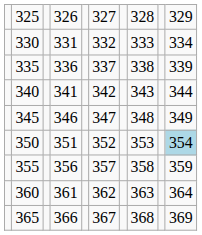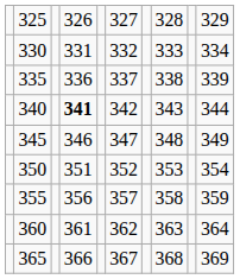340 | column 4: normal -> bold
350 | column 10: lightblue background -> no background
